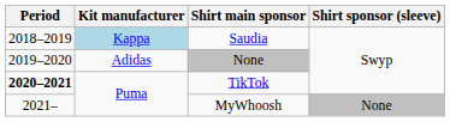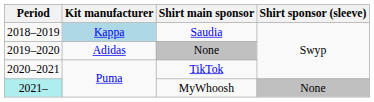TikTok | Period: bold -> normal
MyWhoosh | Period: no background -> paleturquoise background
